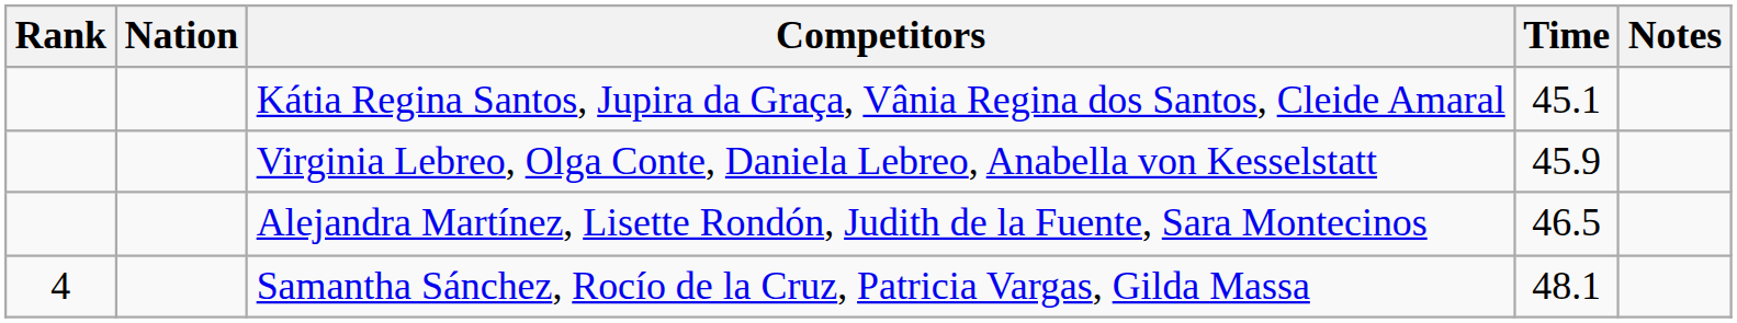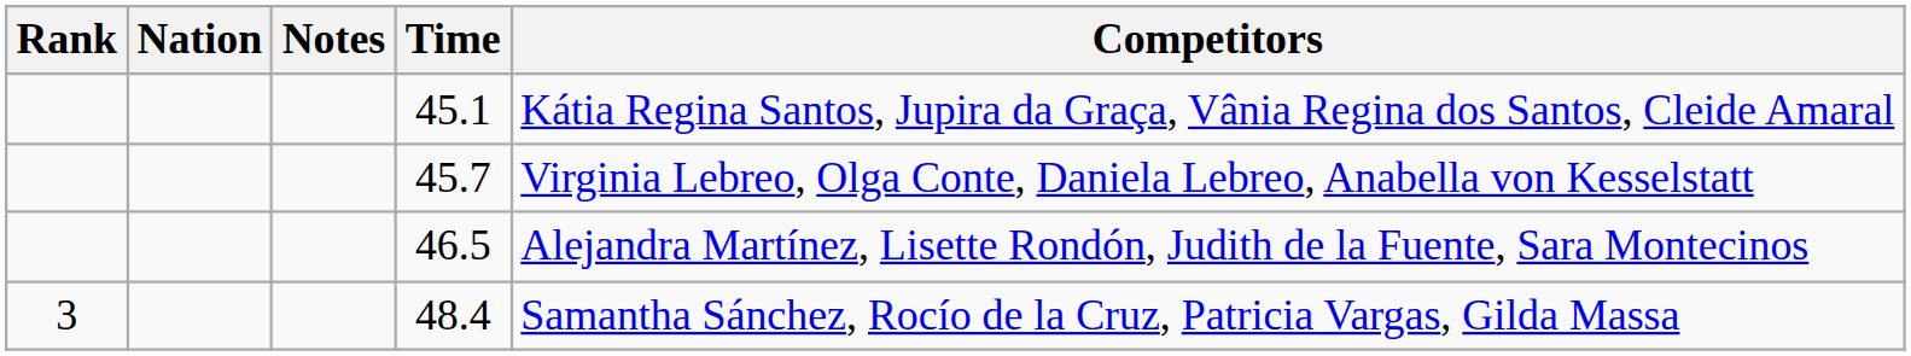columns swapped: Competitors <-> Notes
row 3 | Time: 45.9 -> 45.7
row 5 | Rank: 4 -> 3
row 5 | Time: 48.1 -> 48.4
